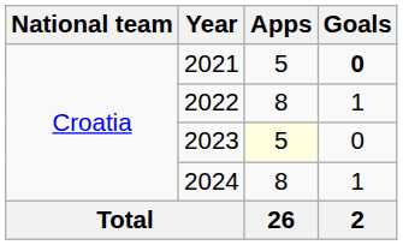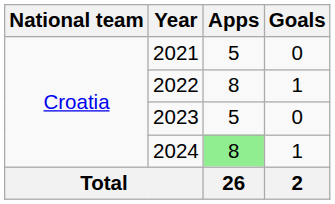2021 | Goals: bold -> normal
2023 | Apps: lightyellow background -> no background
2024 | Apps: no background -> lightgreen background
